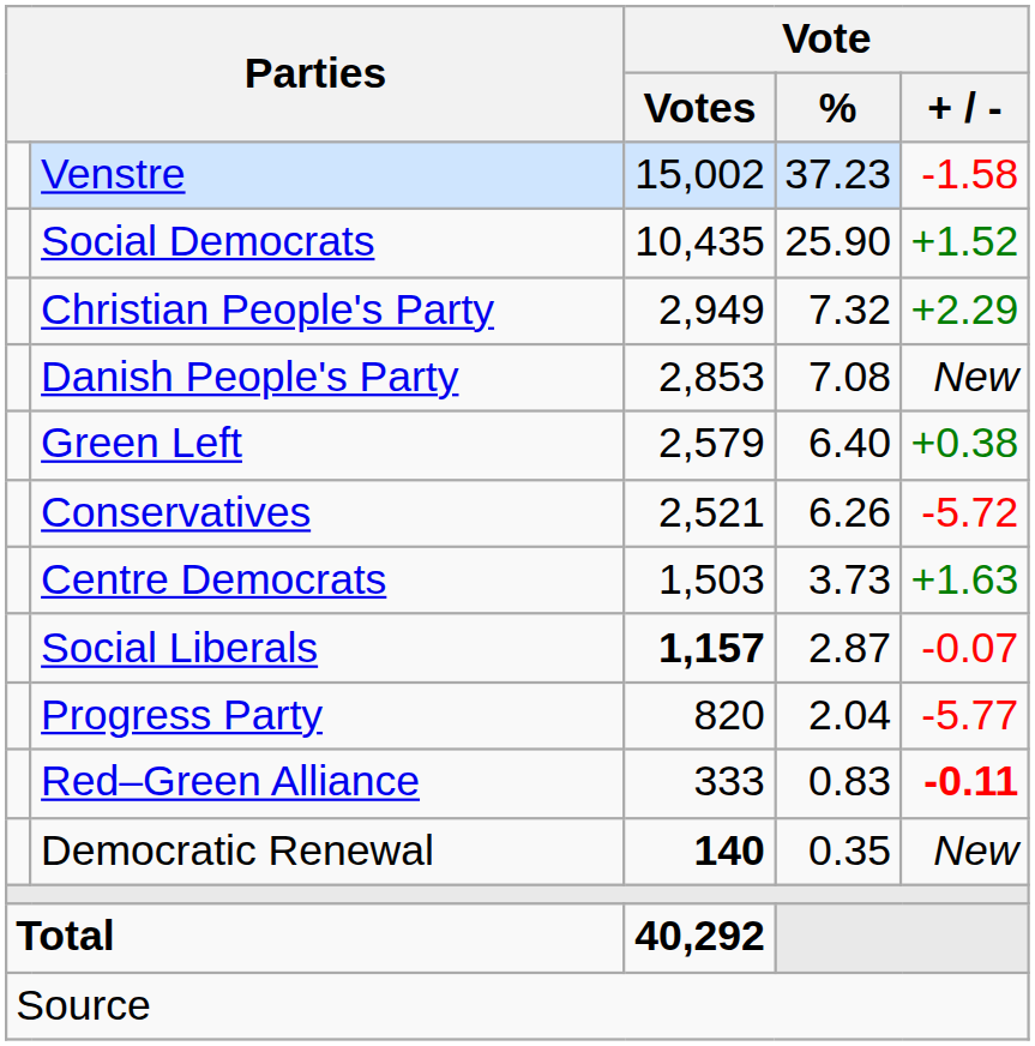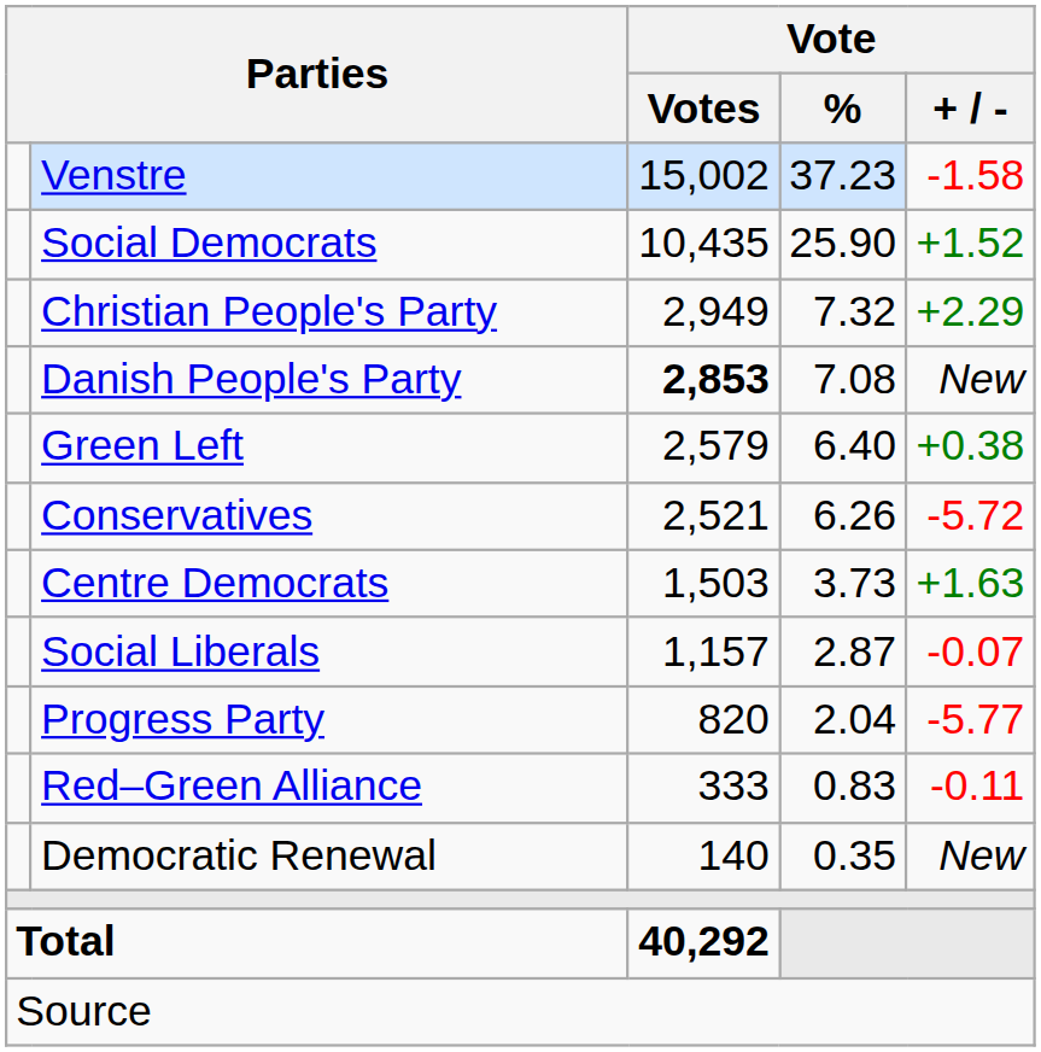Danish People's Party | Vote / Votes: normal -> bold
Social Liberals | Vote / Votes: bold -> normal
Red–Green Alliance | Vote / + / -: bold -> normal
Democratic Renewal | Vote / Votes: bold -> normal
